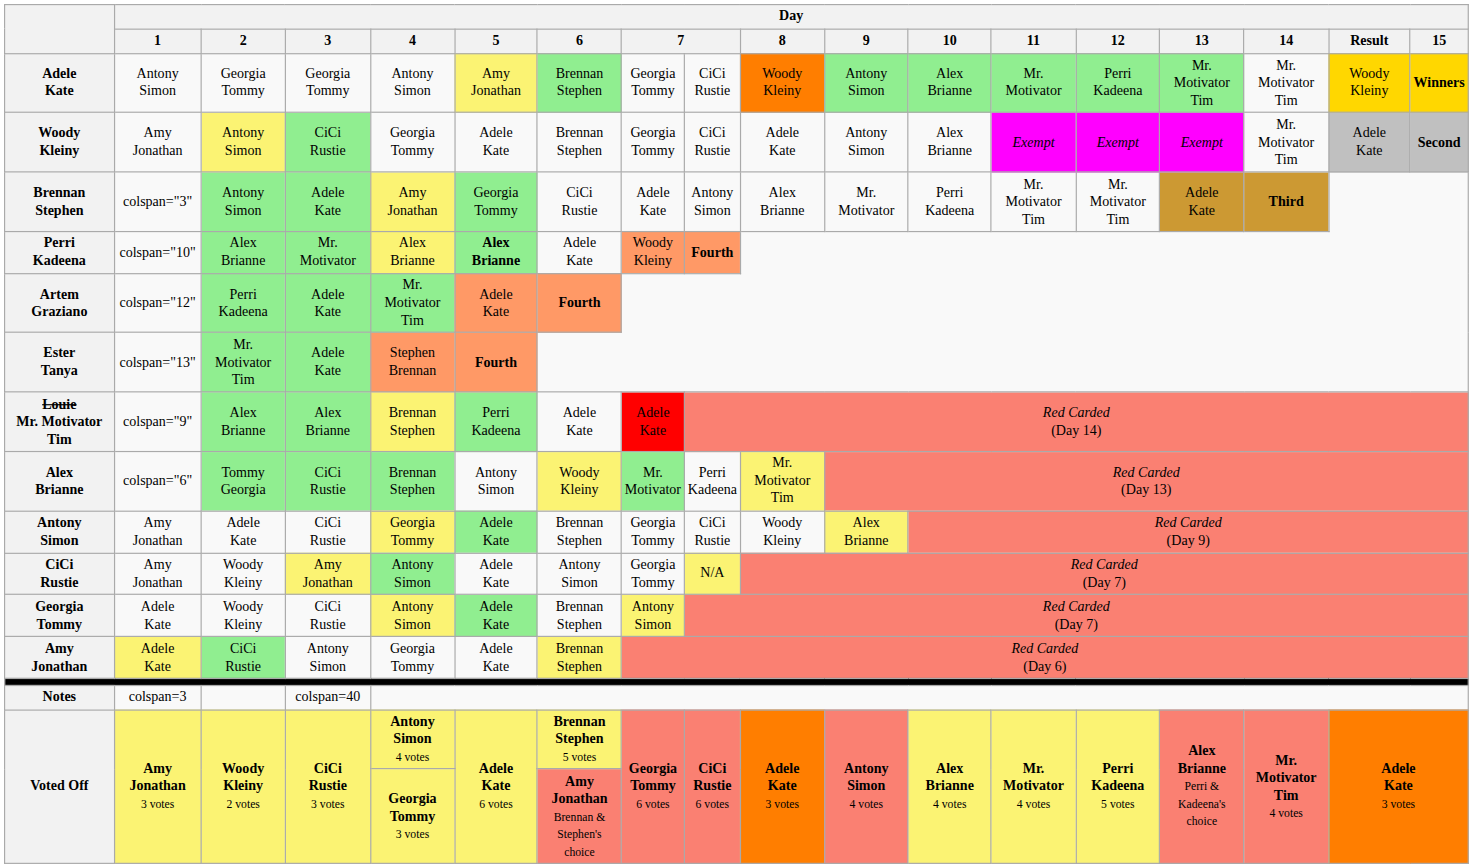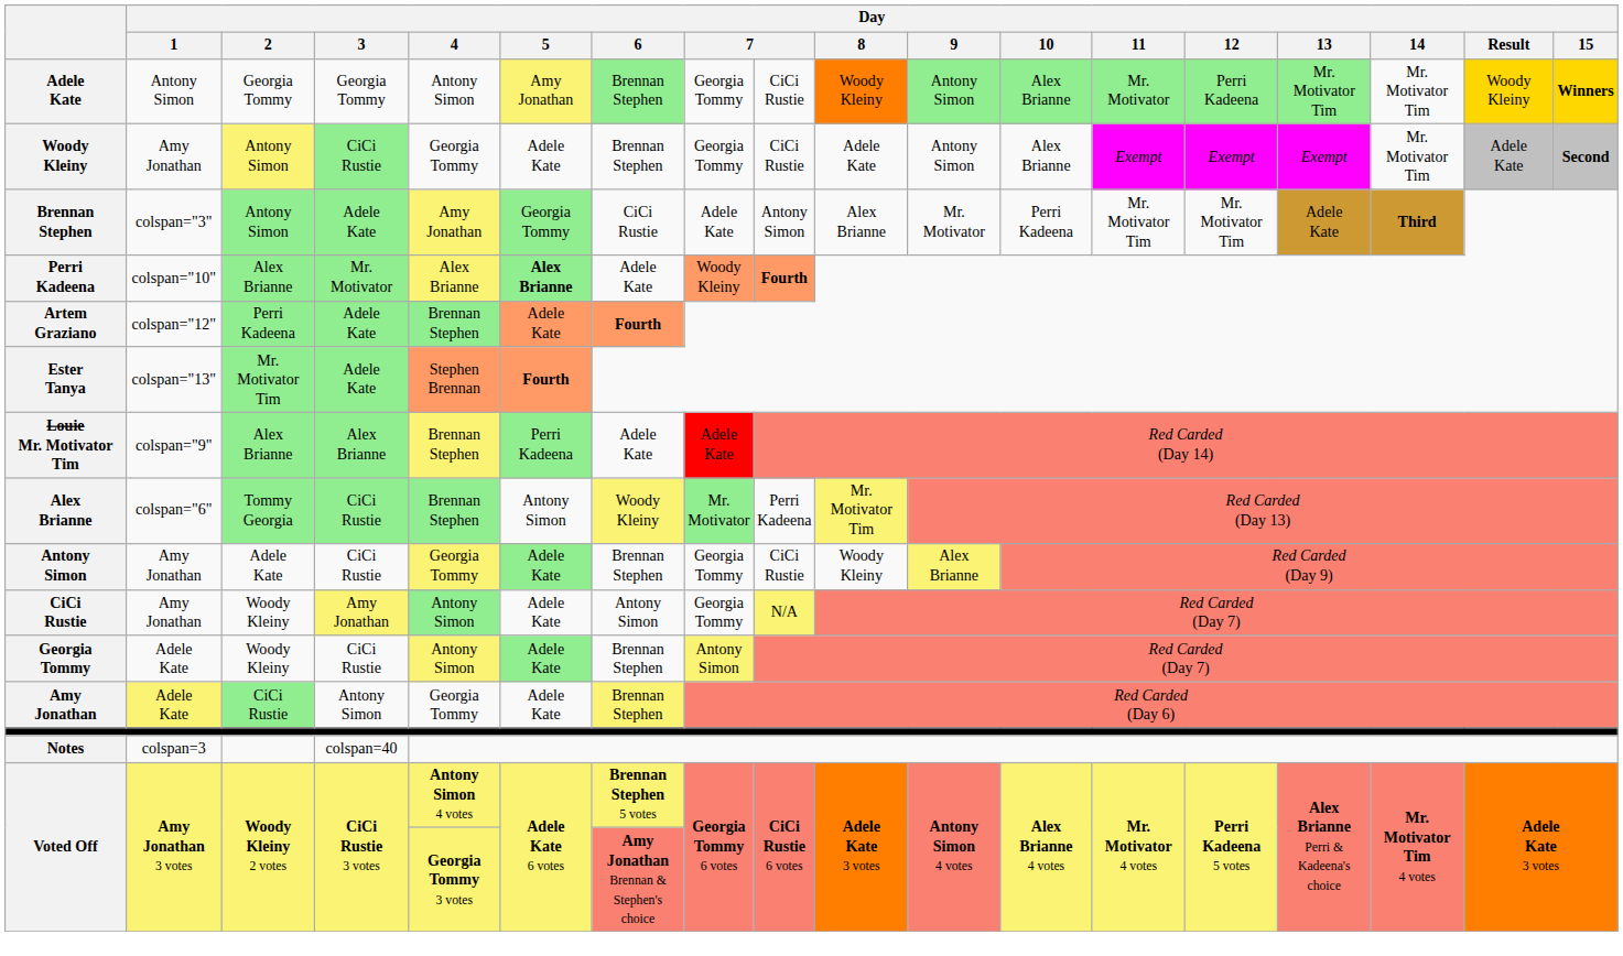Artem Graziano | Day / 4: Mr. Motivator Tim -> Brennan Stephen
